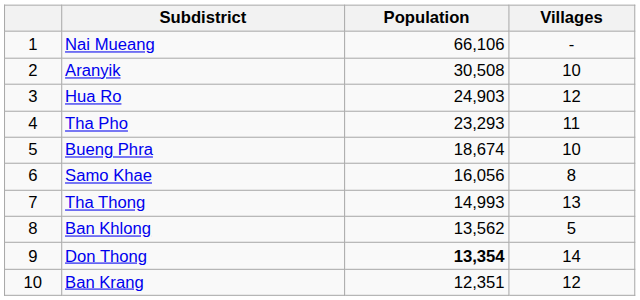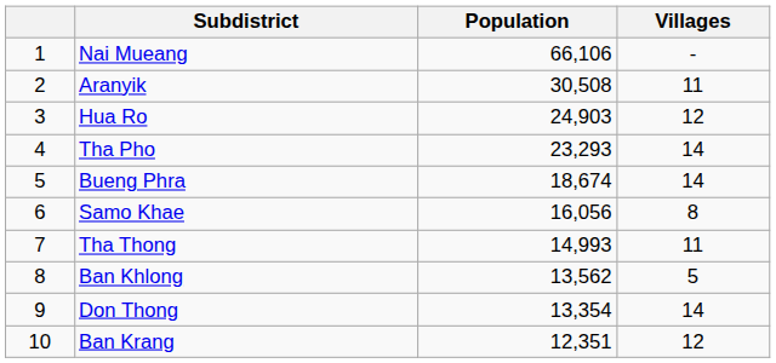Aranyik | Villages: 10 -> 11
Tha Pho | Villages: 11 -> 14
Bueng Phra | Villages: 10 -> 14
Tha Thong | Villages: 13 -> 11
Don Thong | Population: bold -> normal
